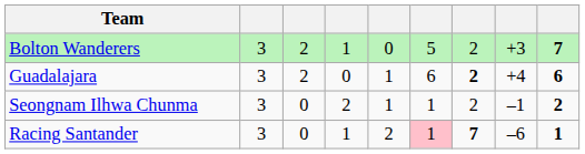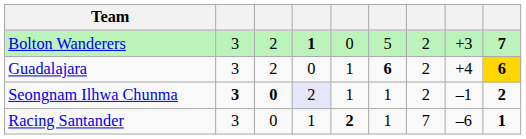Bolton Wanderers | column 4: normal -> bold
Guadalajara | column 6: normal -> bold
Guadalajara | column 7: bold -> normal
Guadalajara | column 9: no background -> gold background
Seongnam Ilhwa Chunma | column 2: normal -> bold
Seongnam Ilhwa Chunma | column 3: normal -> bold
Seongnam Ilhwa Chunma | column 4: no background -> lavender background
Racing Santander | column 5: normal -> bold
Racing Santander | column 6: pink background -> no background
Racing Santander | column 7: bold -> normal
